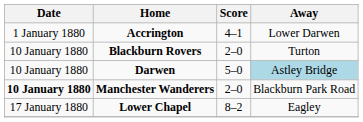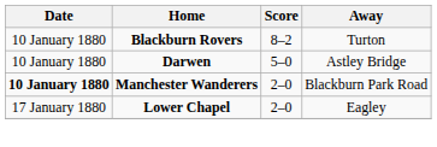- row: 1 January 1880 | Accrington | 4–1 | Lower Darwen
Blackburn Rovers | Score: 2–0 -> 8–2
Darwen | Away: lightblue background -> no background
Lower Chapel | Score: 8–2 -> 2–0
